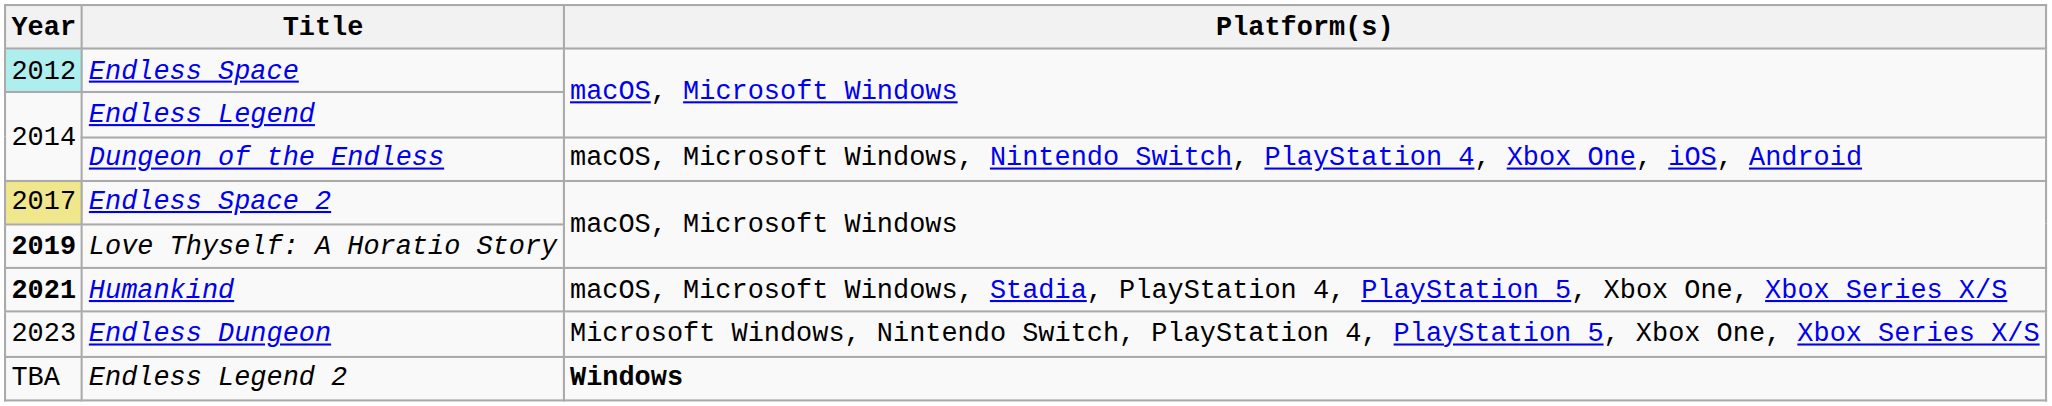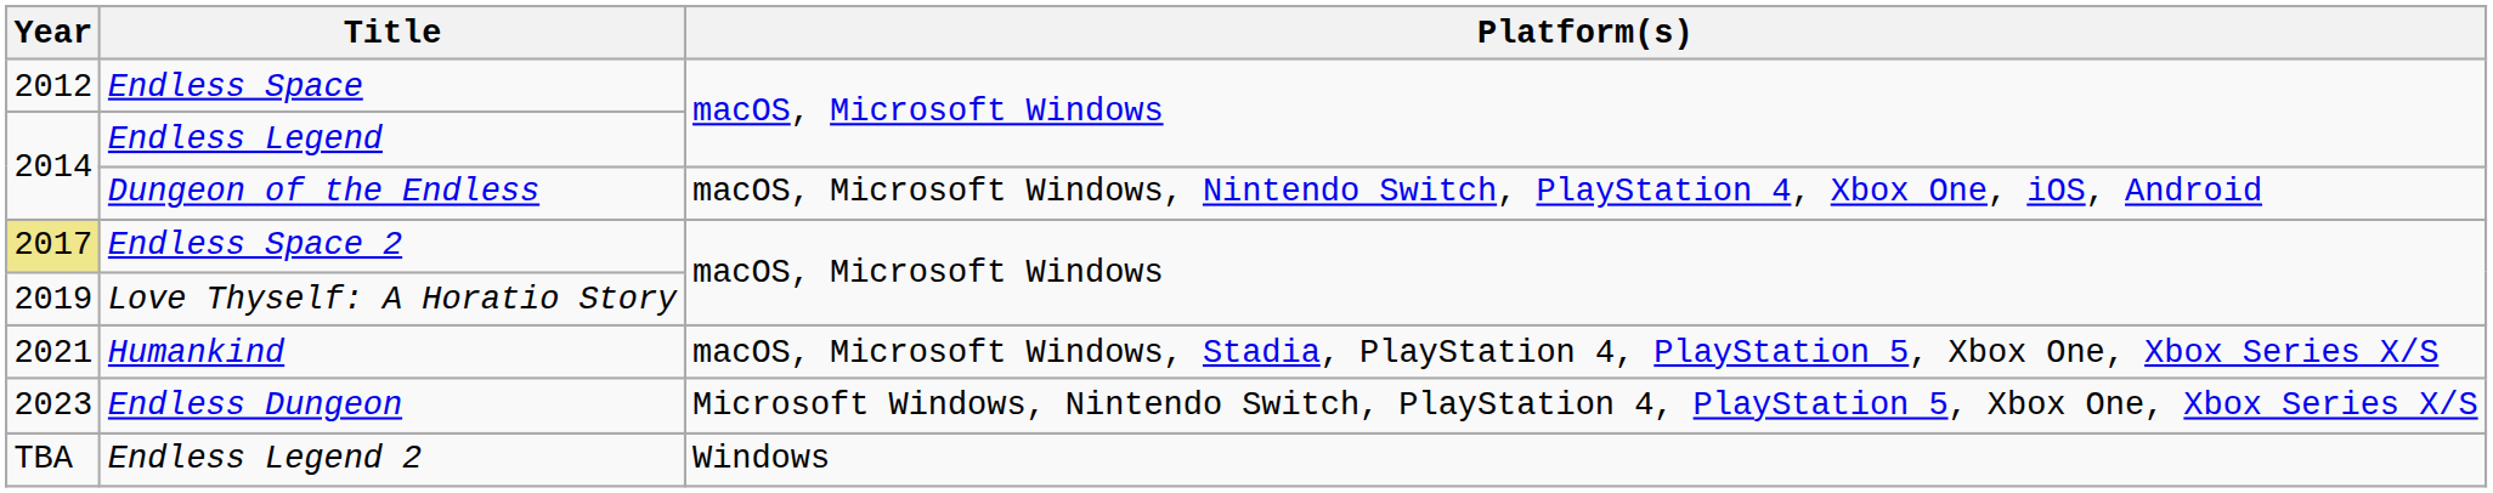Endless Space | Year: paleturquoise background -> no background
Love Thyself: A Horatio Story | Year: bold -> normal
Humankind | Year: bold -> normal
Endless Legend 2 | Platform(s): bold -> normal
